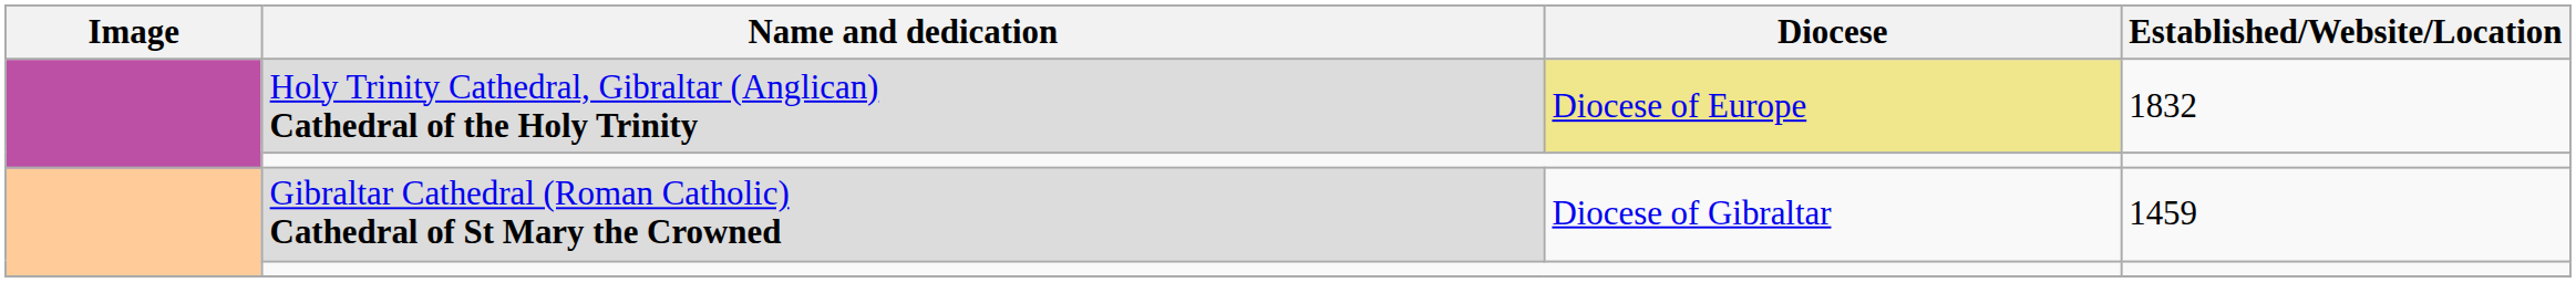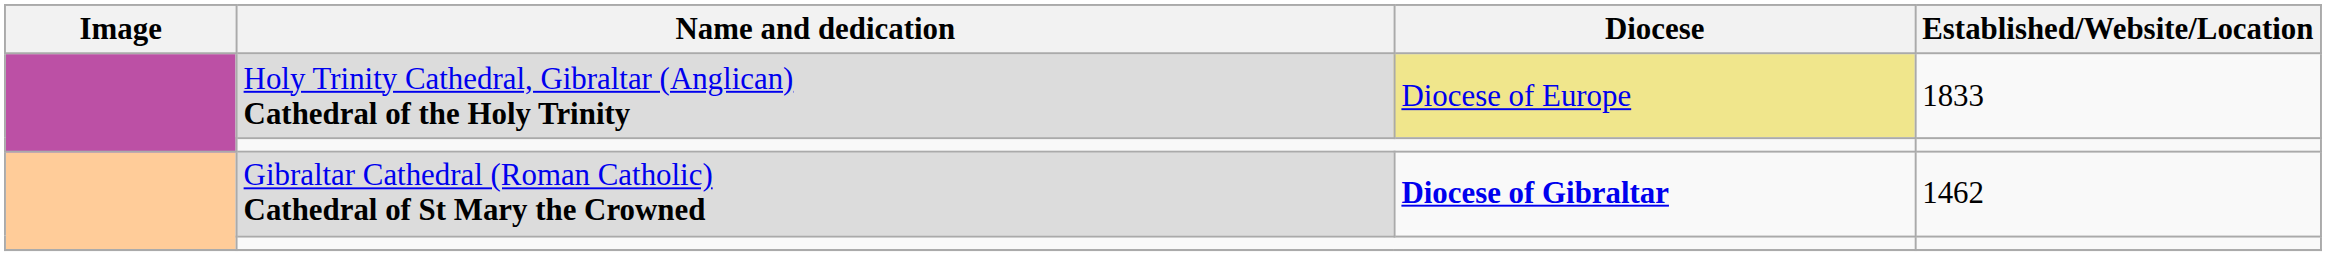row 2 | Established/Website/Location: 1832 -> 1833
row 4 | Diocese: normal -> bold
row 4 | Established/Website/Location: 1459 -> 1462
